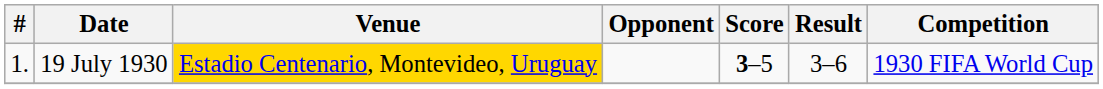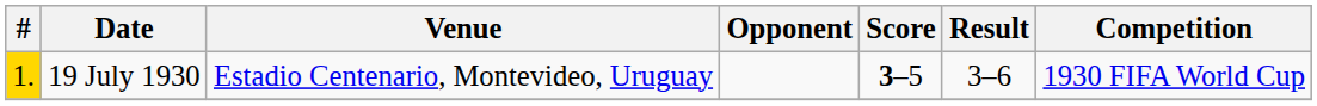19 July 1930 | #: no background -> gold background
19 July 1930 | Venue: gold background -> no background
